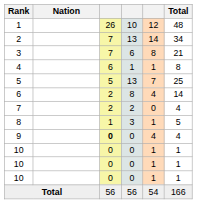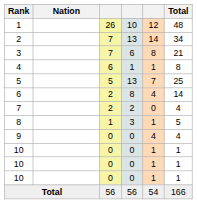9 | column 3: bold -> normal
